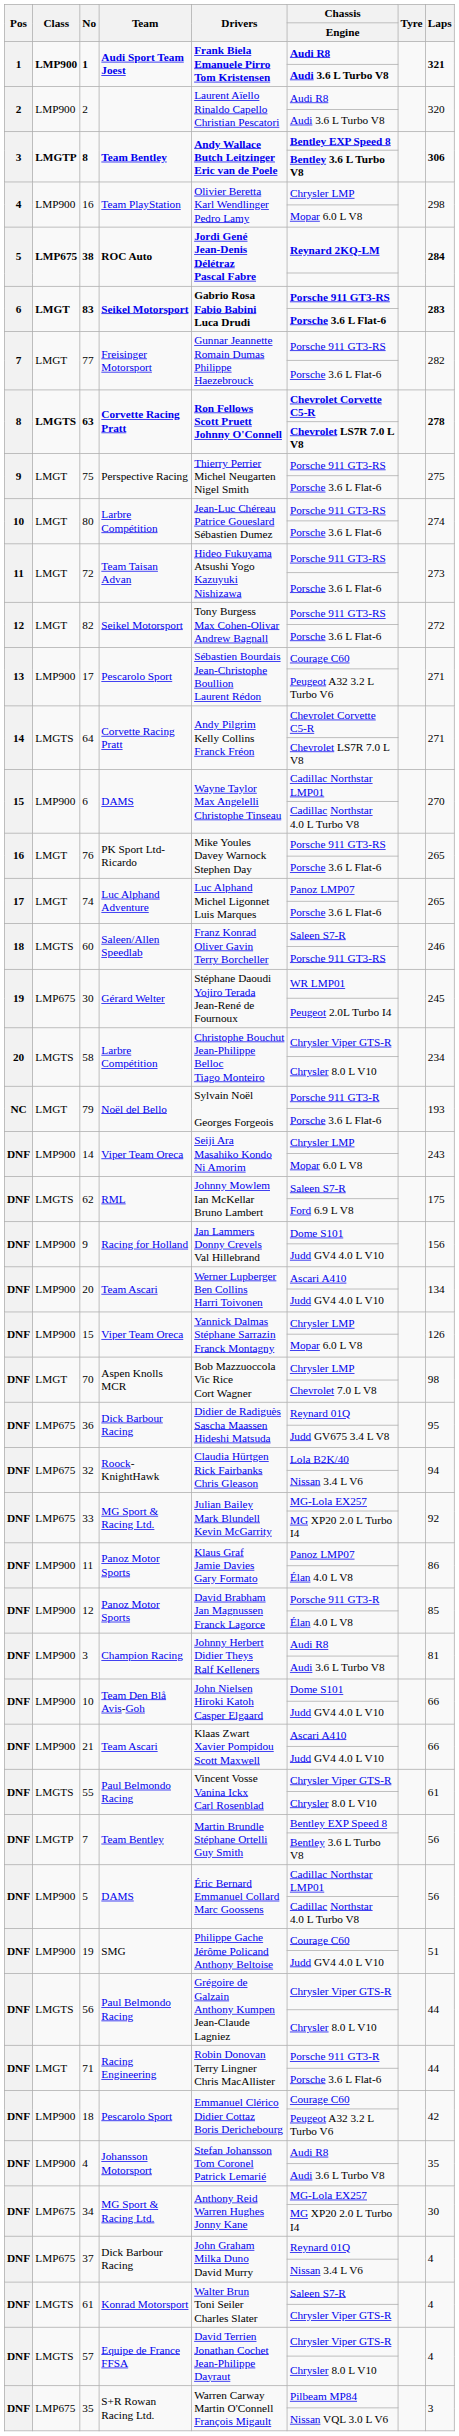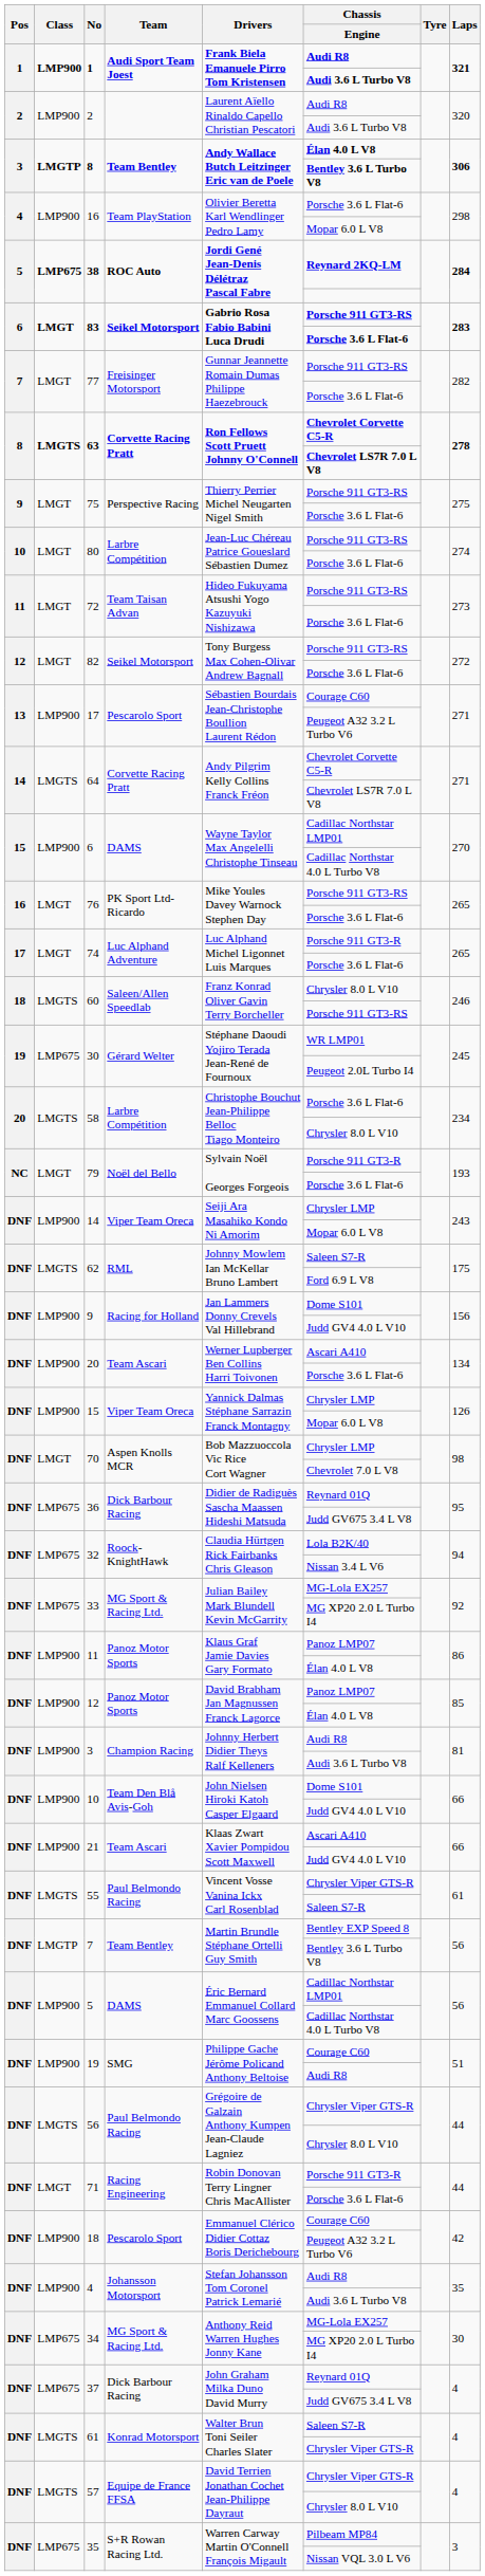row 7 | Chassis / Engine: Bentley EXP Speed 8 -> Élan 4.0 L V8
row 9 | Chassis / Engine: Chrysler LMP -> Porsche 3.6 L Flat-6
row 35 | Chassis / Engine: Panoz LMP07 -> Porsche 911 GT3-R
row 37 | Chassis / Engine: Saleen S7-R -> Chrysler 8.0 L V10
row 41 | Chassis / Engine: Chrysler Viper GTS-R -> Porsche 3.6 L Flat-6
row 52 | Chassis / Engine: Judd GV4 4.0 L V10 -> Porsche 3.6 L Flat-6
row 65 | Chassis / Engine: Porsche 911 GT3-R -> Panoz LMP07
row 74 | Chassis / Engine: Chrysler 8.0 L V10 -> Saleen S7-R
row 80 | Chassis / Engine: Judd GV4 4.0 L V10 -> Audi R8
row 92 | Chassis / Engine: Nissan 3.4 L V6 -> Judd GV675 3.4 L V8
